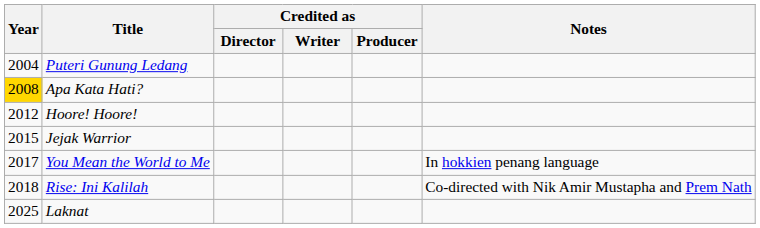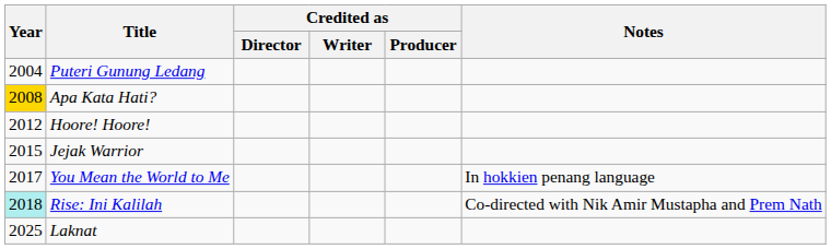Rise: Ini Kalilah | Year: no background -> paleturquoise background
